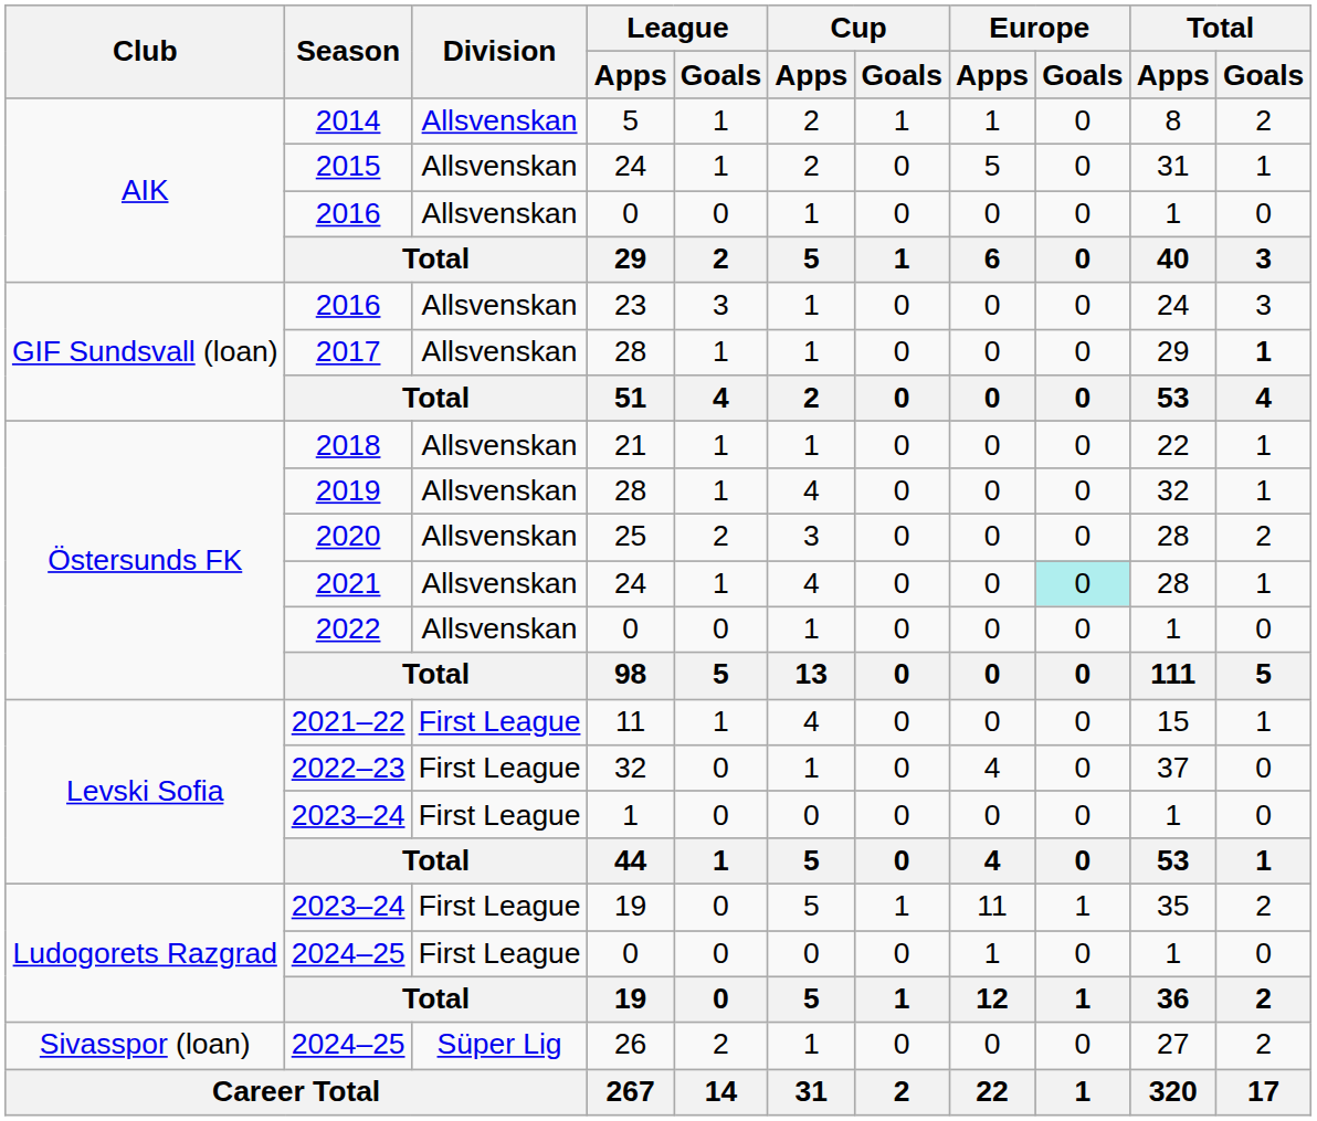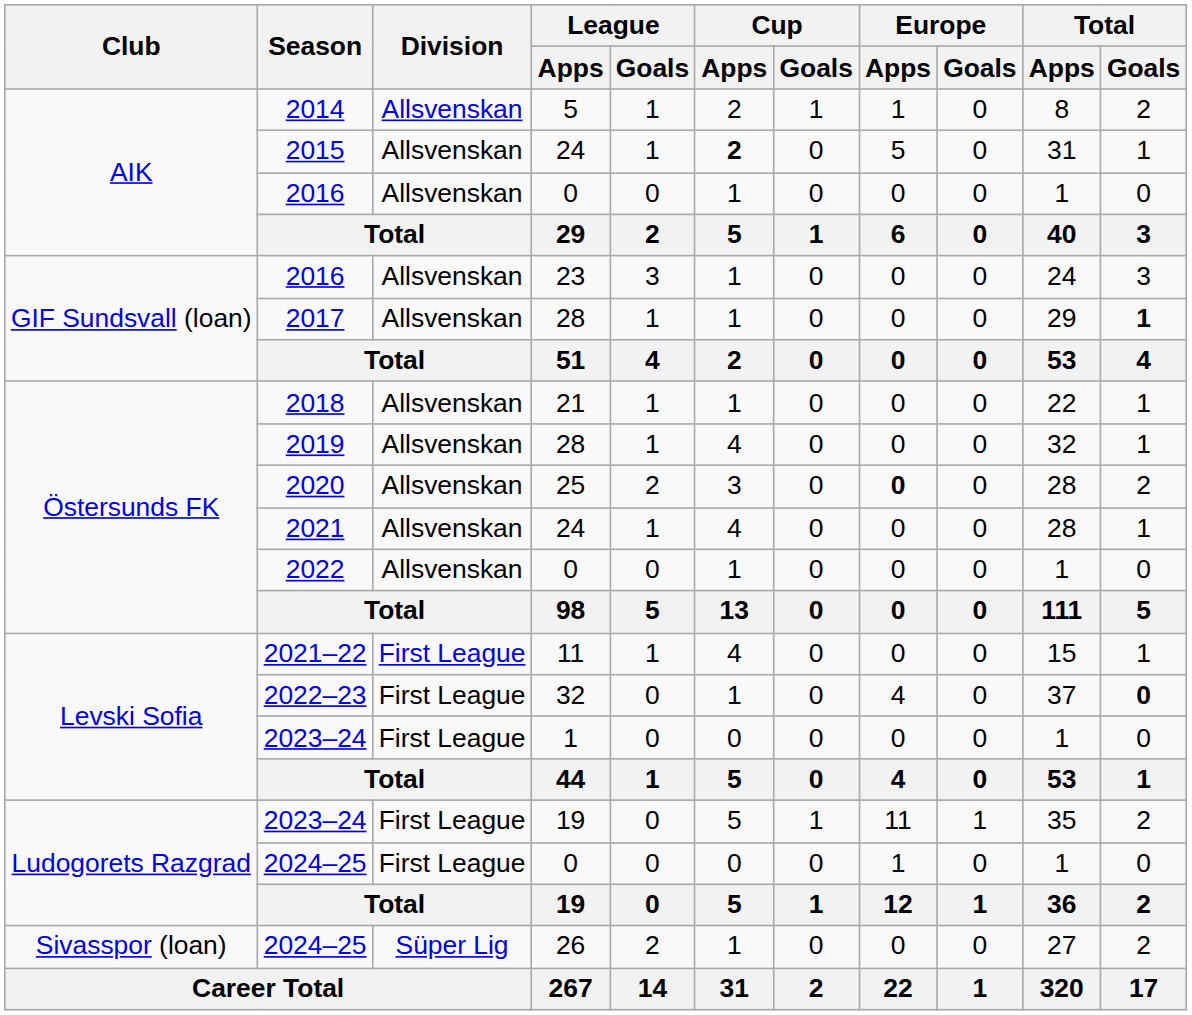2015 | Cup / Apps: normal -> bold
2020 | Europe / Apps: normal -> bold
2021 | Europe / Goals: paleturquoise background -> no background
2022–23 | Total / Goals: normal -> bold
